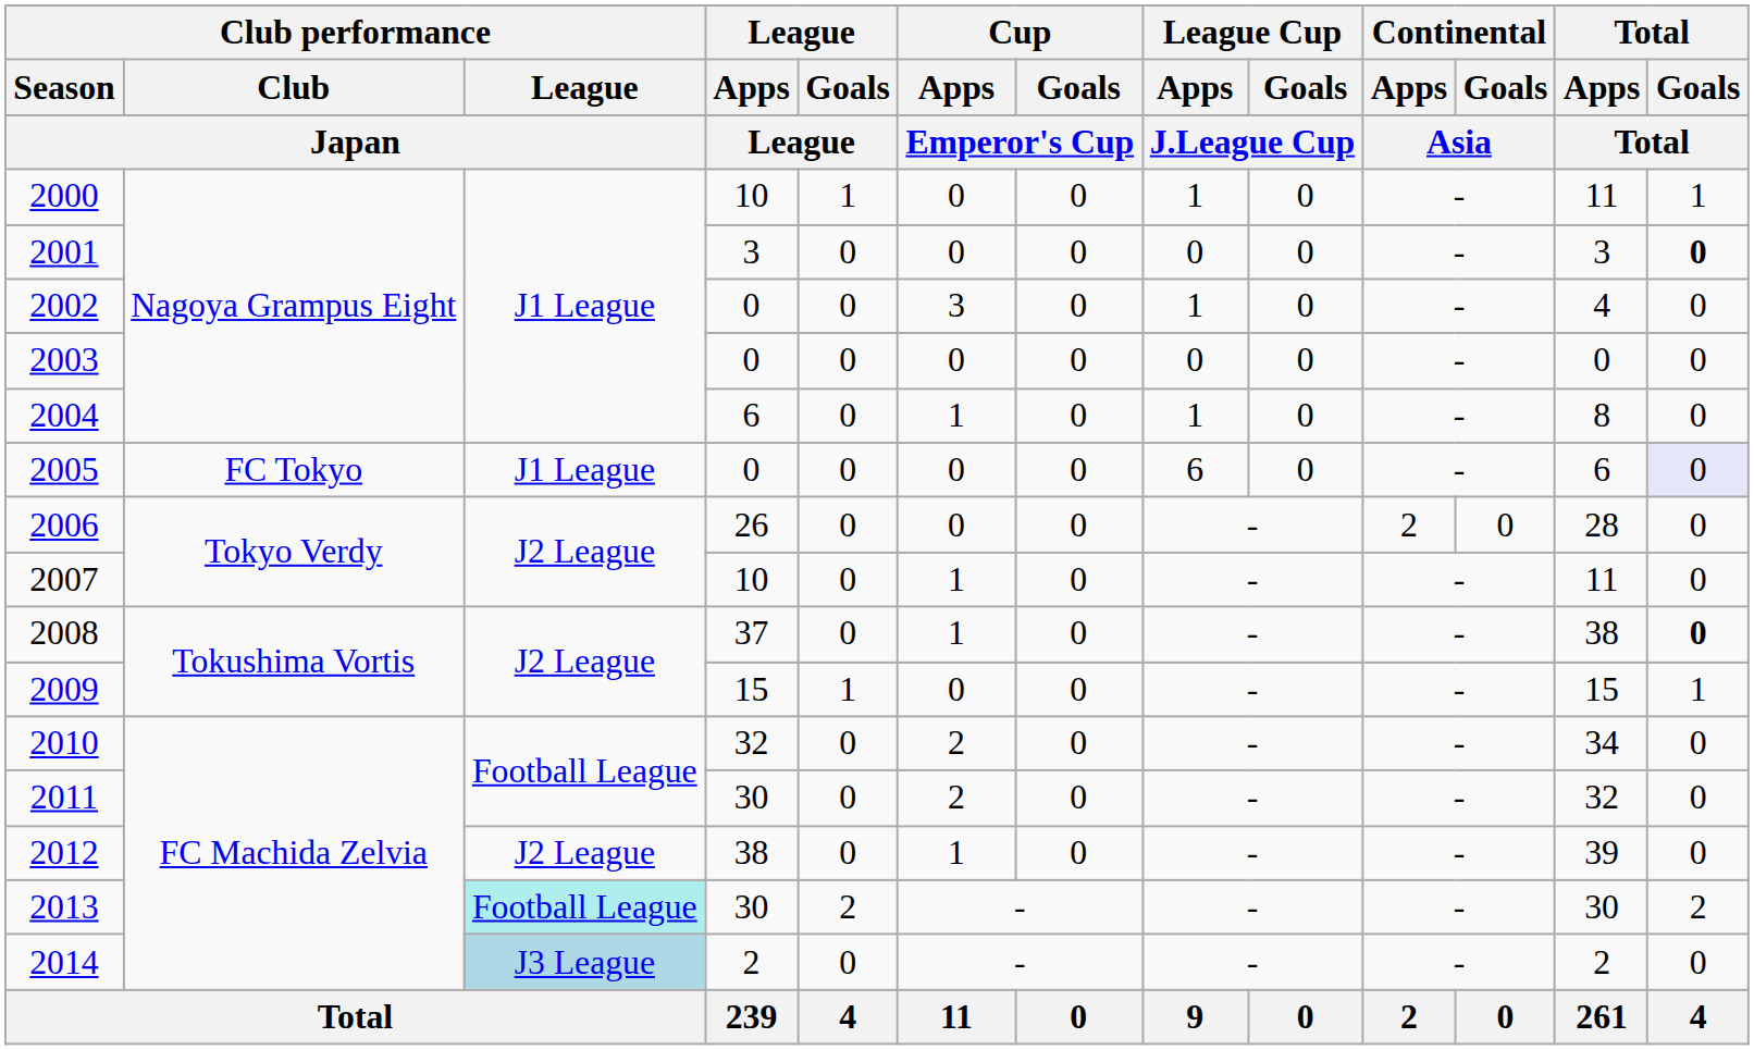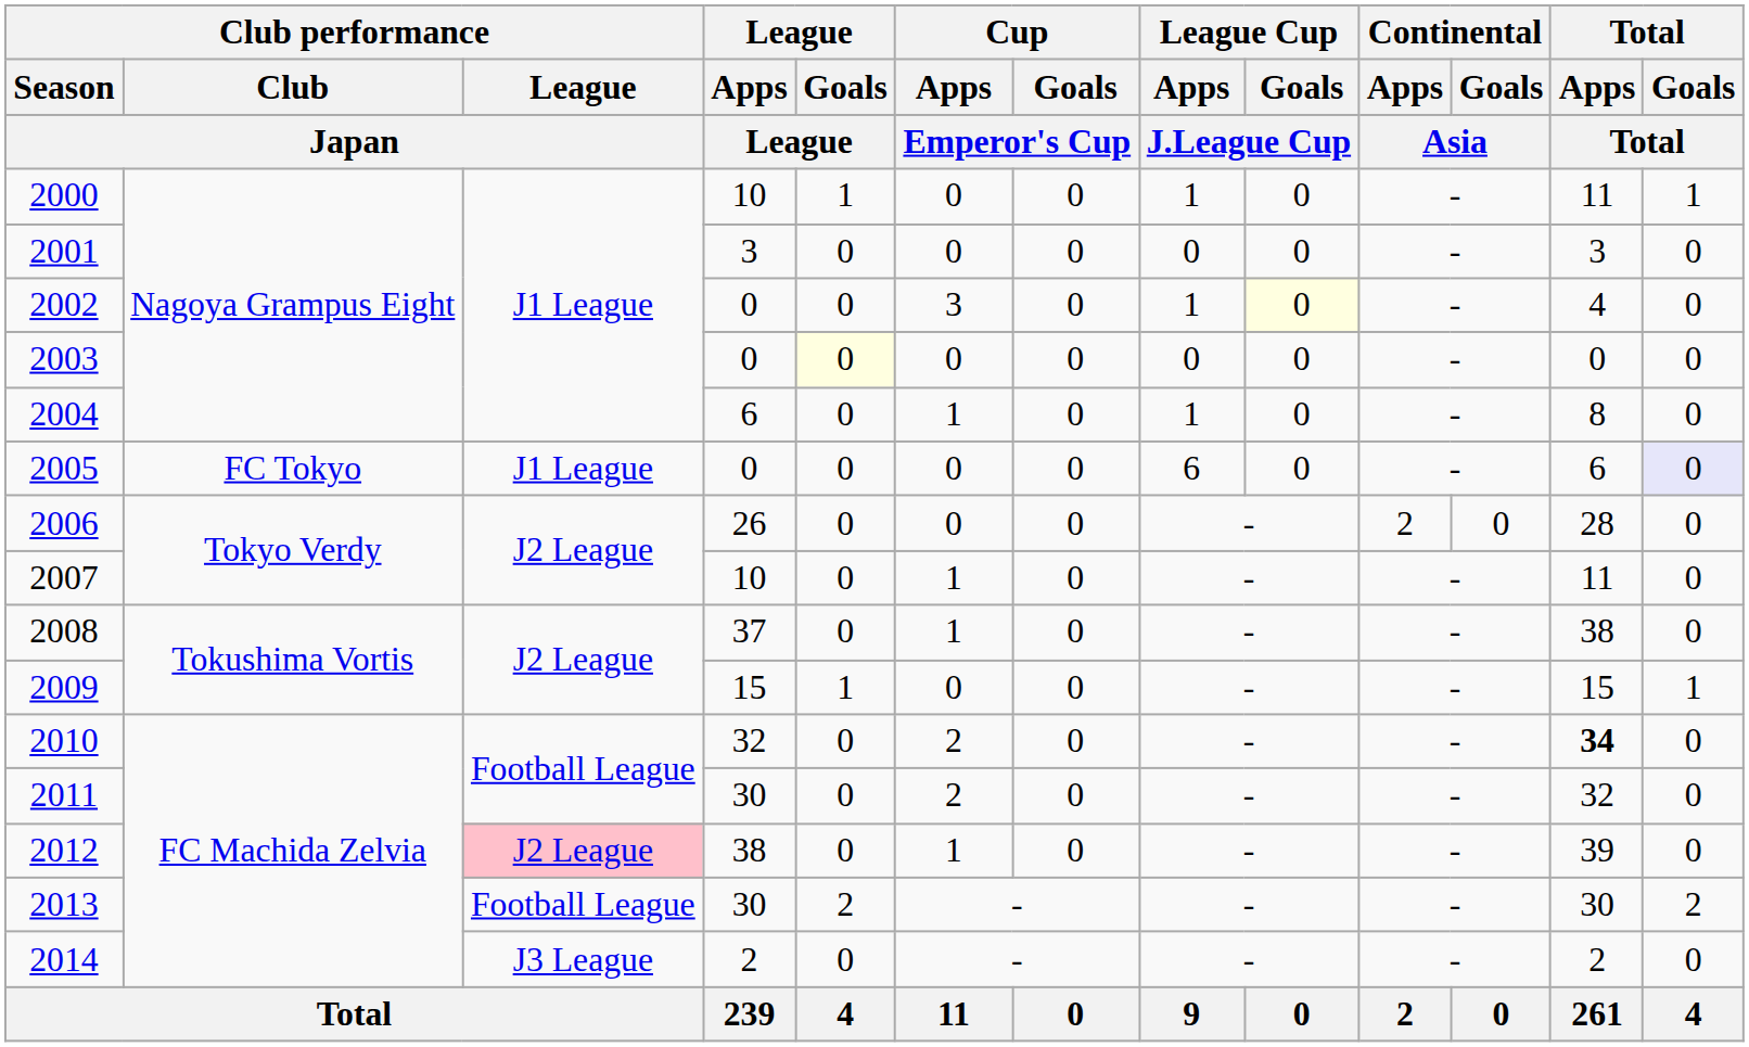2001 | Total / Goals / Total: bold -> normal
2002 | League Cup / Goals / J.League Cup: no background -> lightyellow background
2003 | League / Goals / League: no background -> lightyellow background
2008 | Total / Goals / Total: bold -> normal
2010 | Total / Apps / Total: normal -> bold
2012 | Club performance / League / Japan: no background -> pink background
2013 | Club performance / League / Japan: paleturquoise background -> no background
2014 | Club performance / League / Japan: lightblue background -> no background
